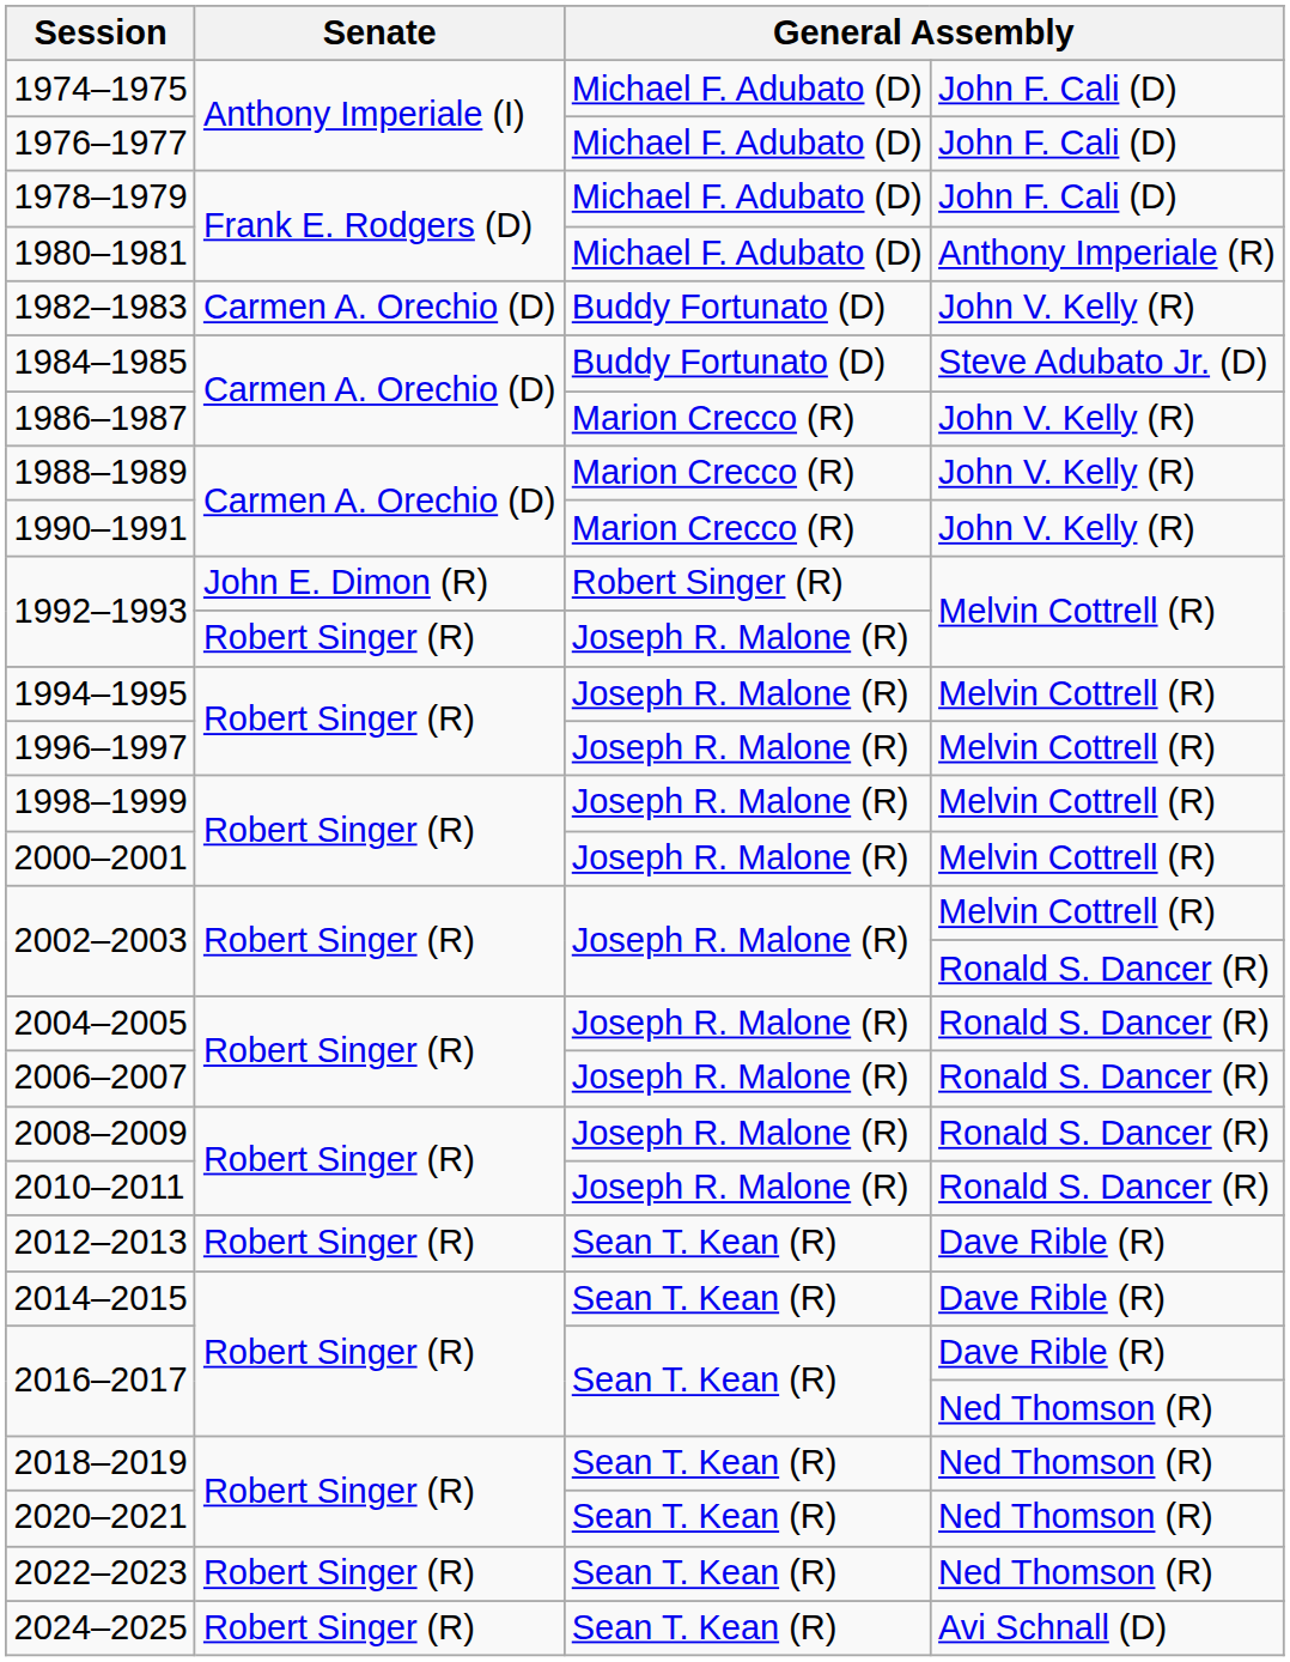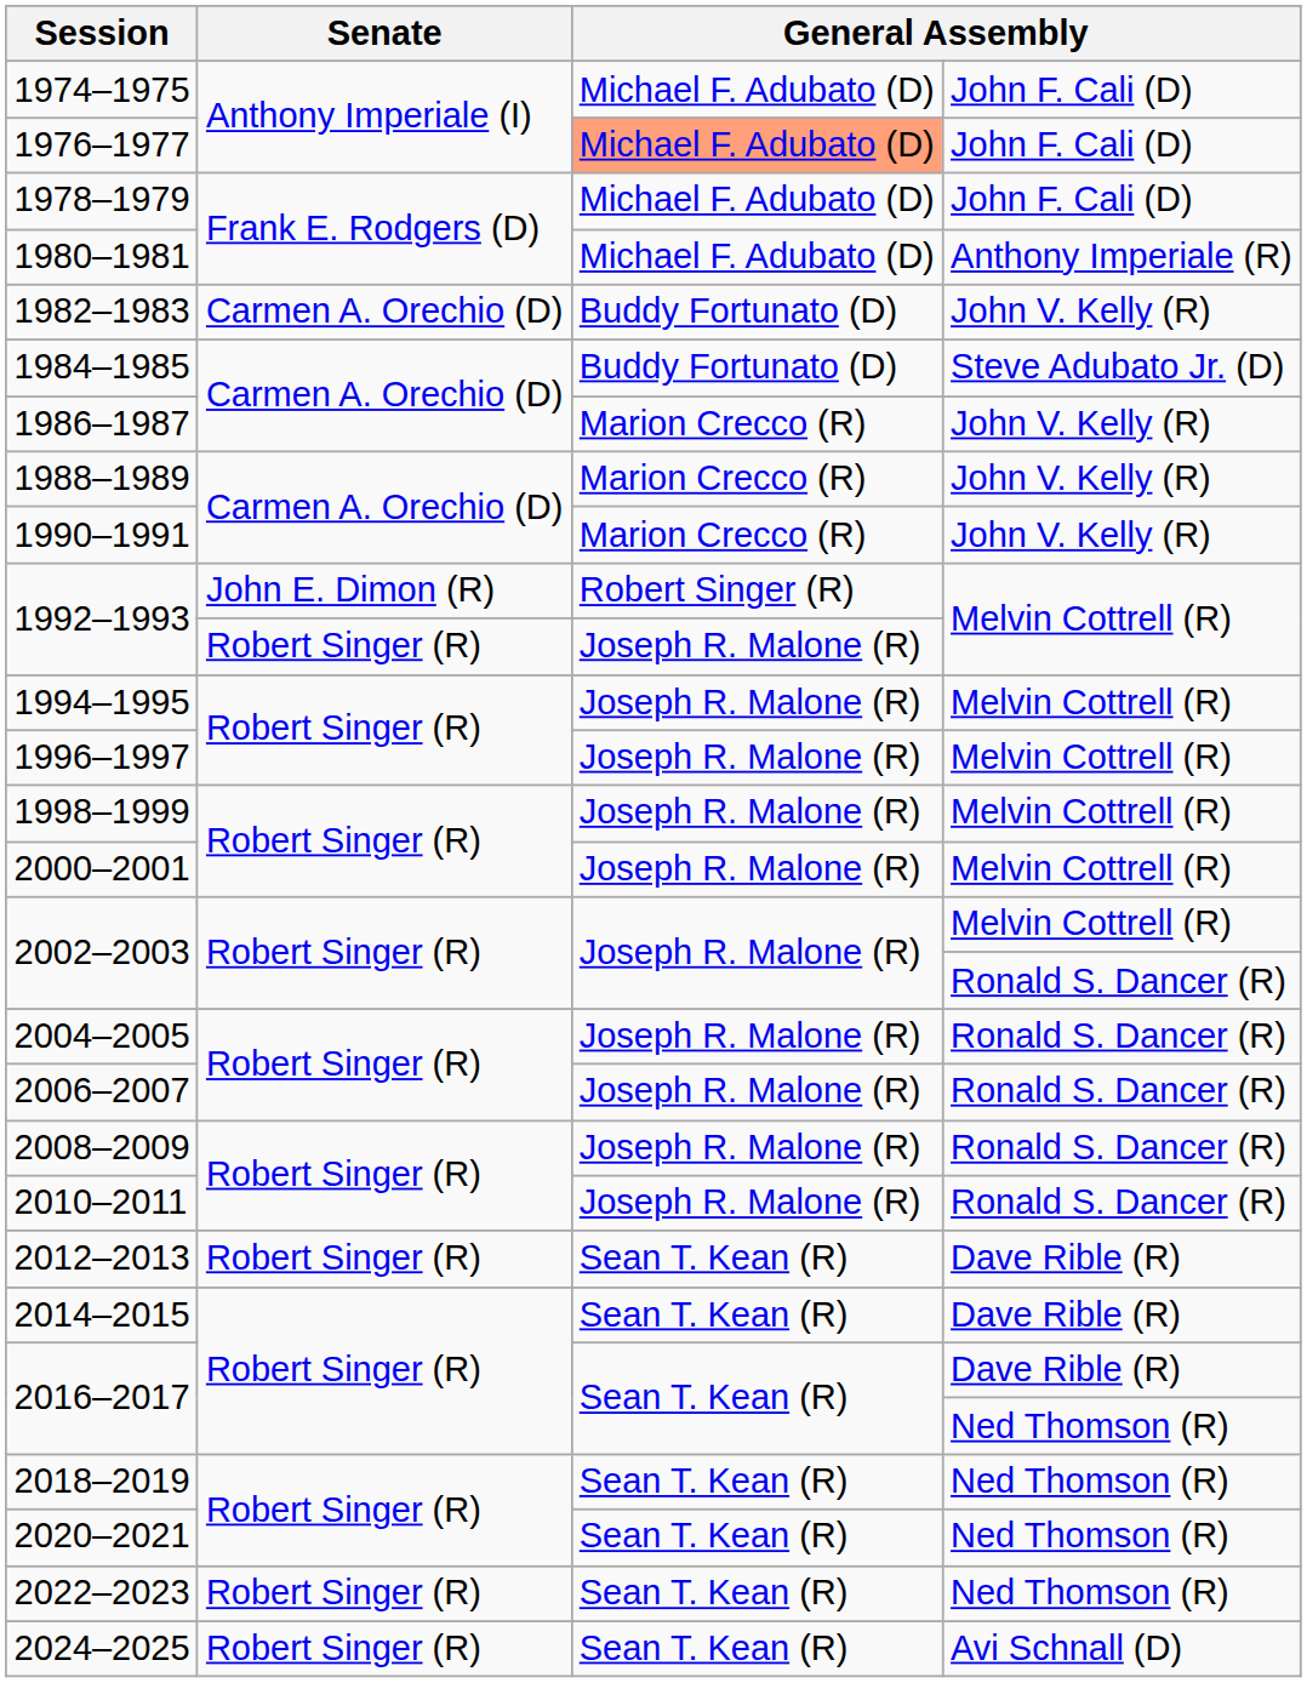1976–1977 | column 3: no background -> lightsalmon background
